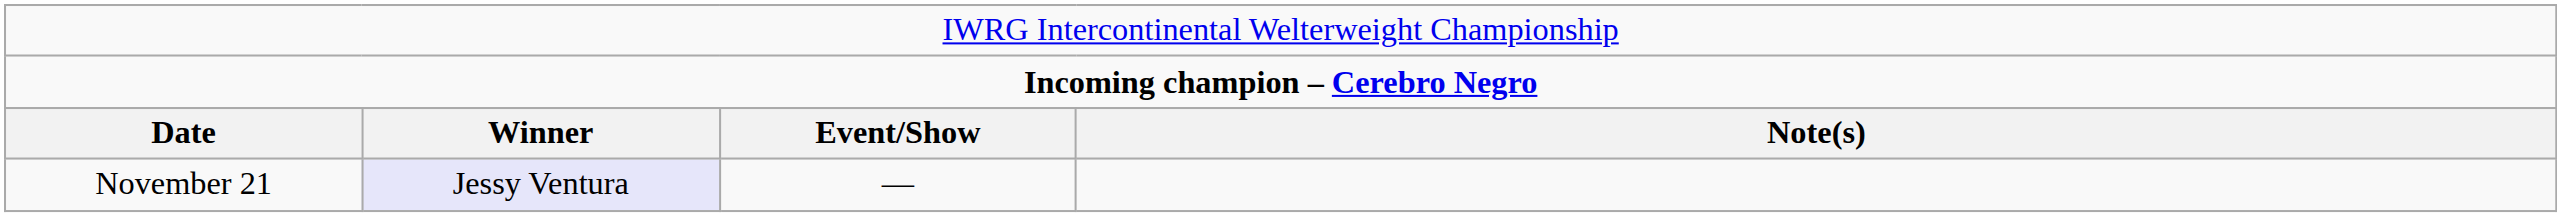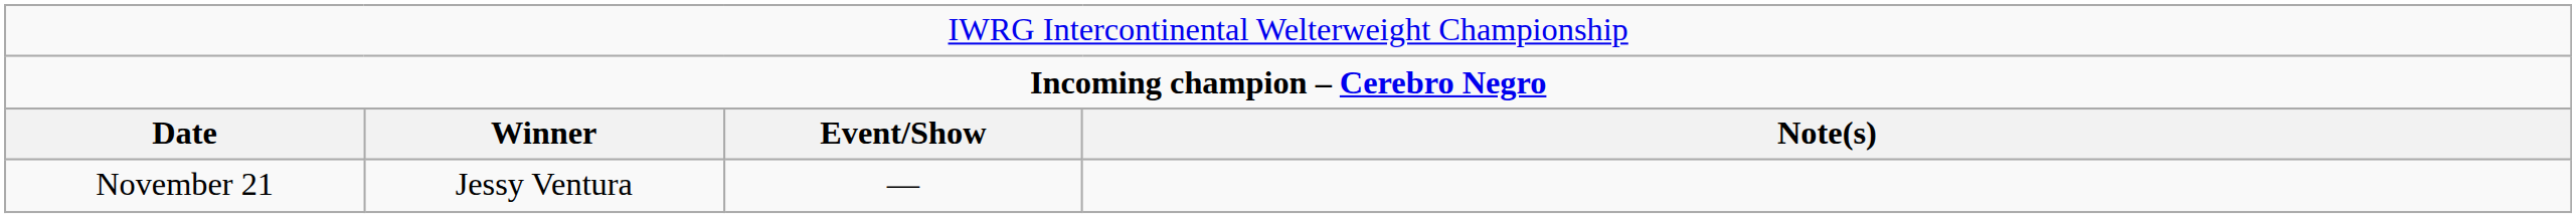November 21 | column 2: lavender background -> no background
